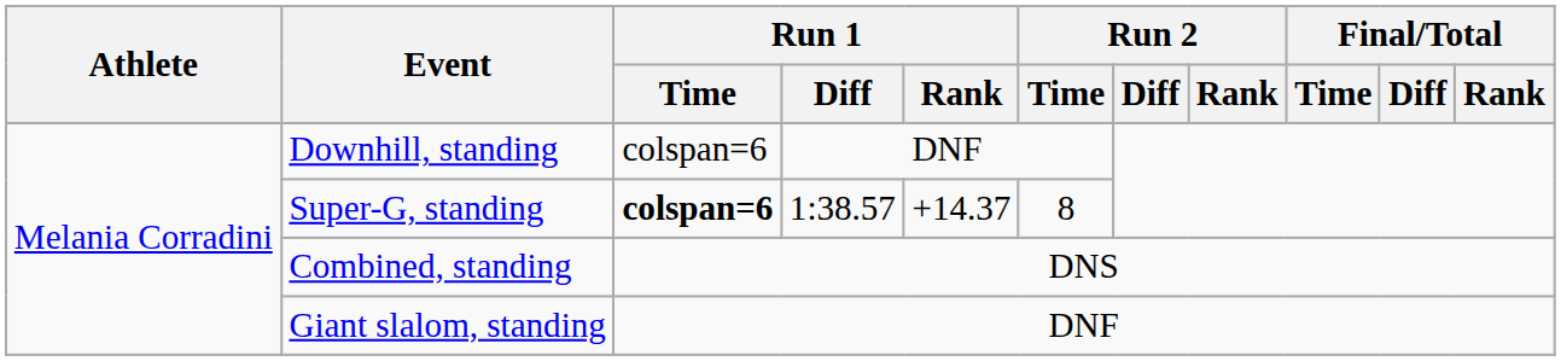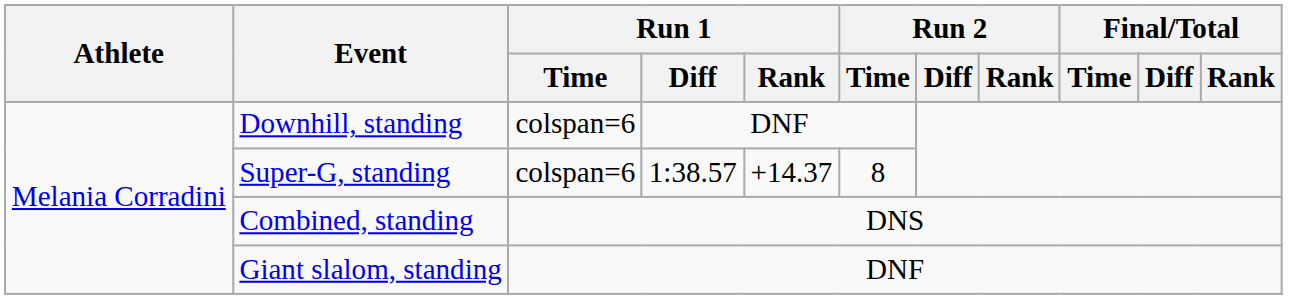Super-G, standing | Run 1 / Time: bold -> normal
